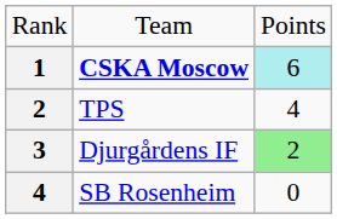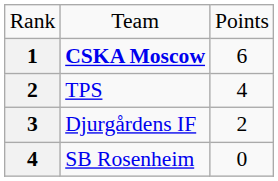CSKA Moscow | column 3: paleturquoise background -> no background
Djurgårdens IF | column 3: lightgreen background -> no background
